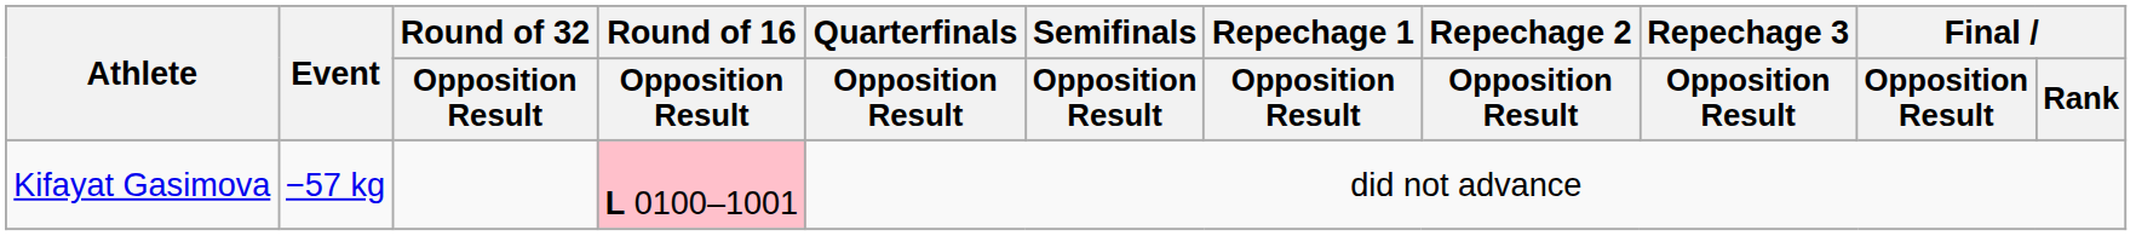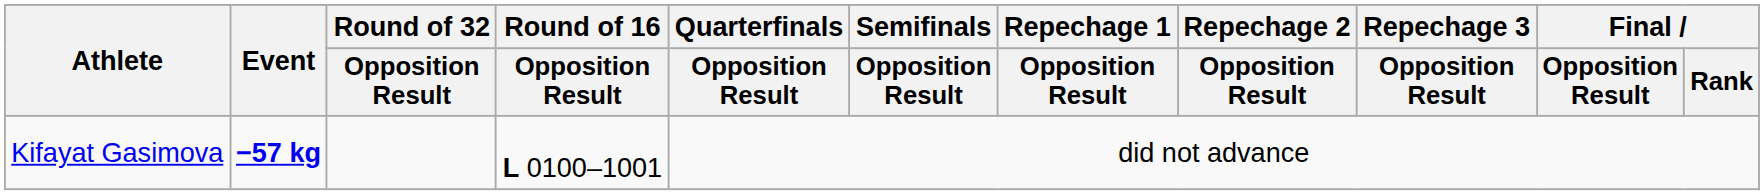Kifayat Gasimova | Event: normal -> bold
Kifayat Gasimova | Round of 16 / Opposition Result: pink background -> no background
